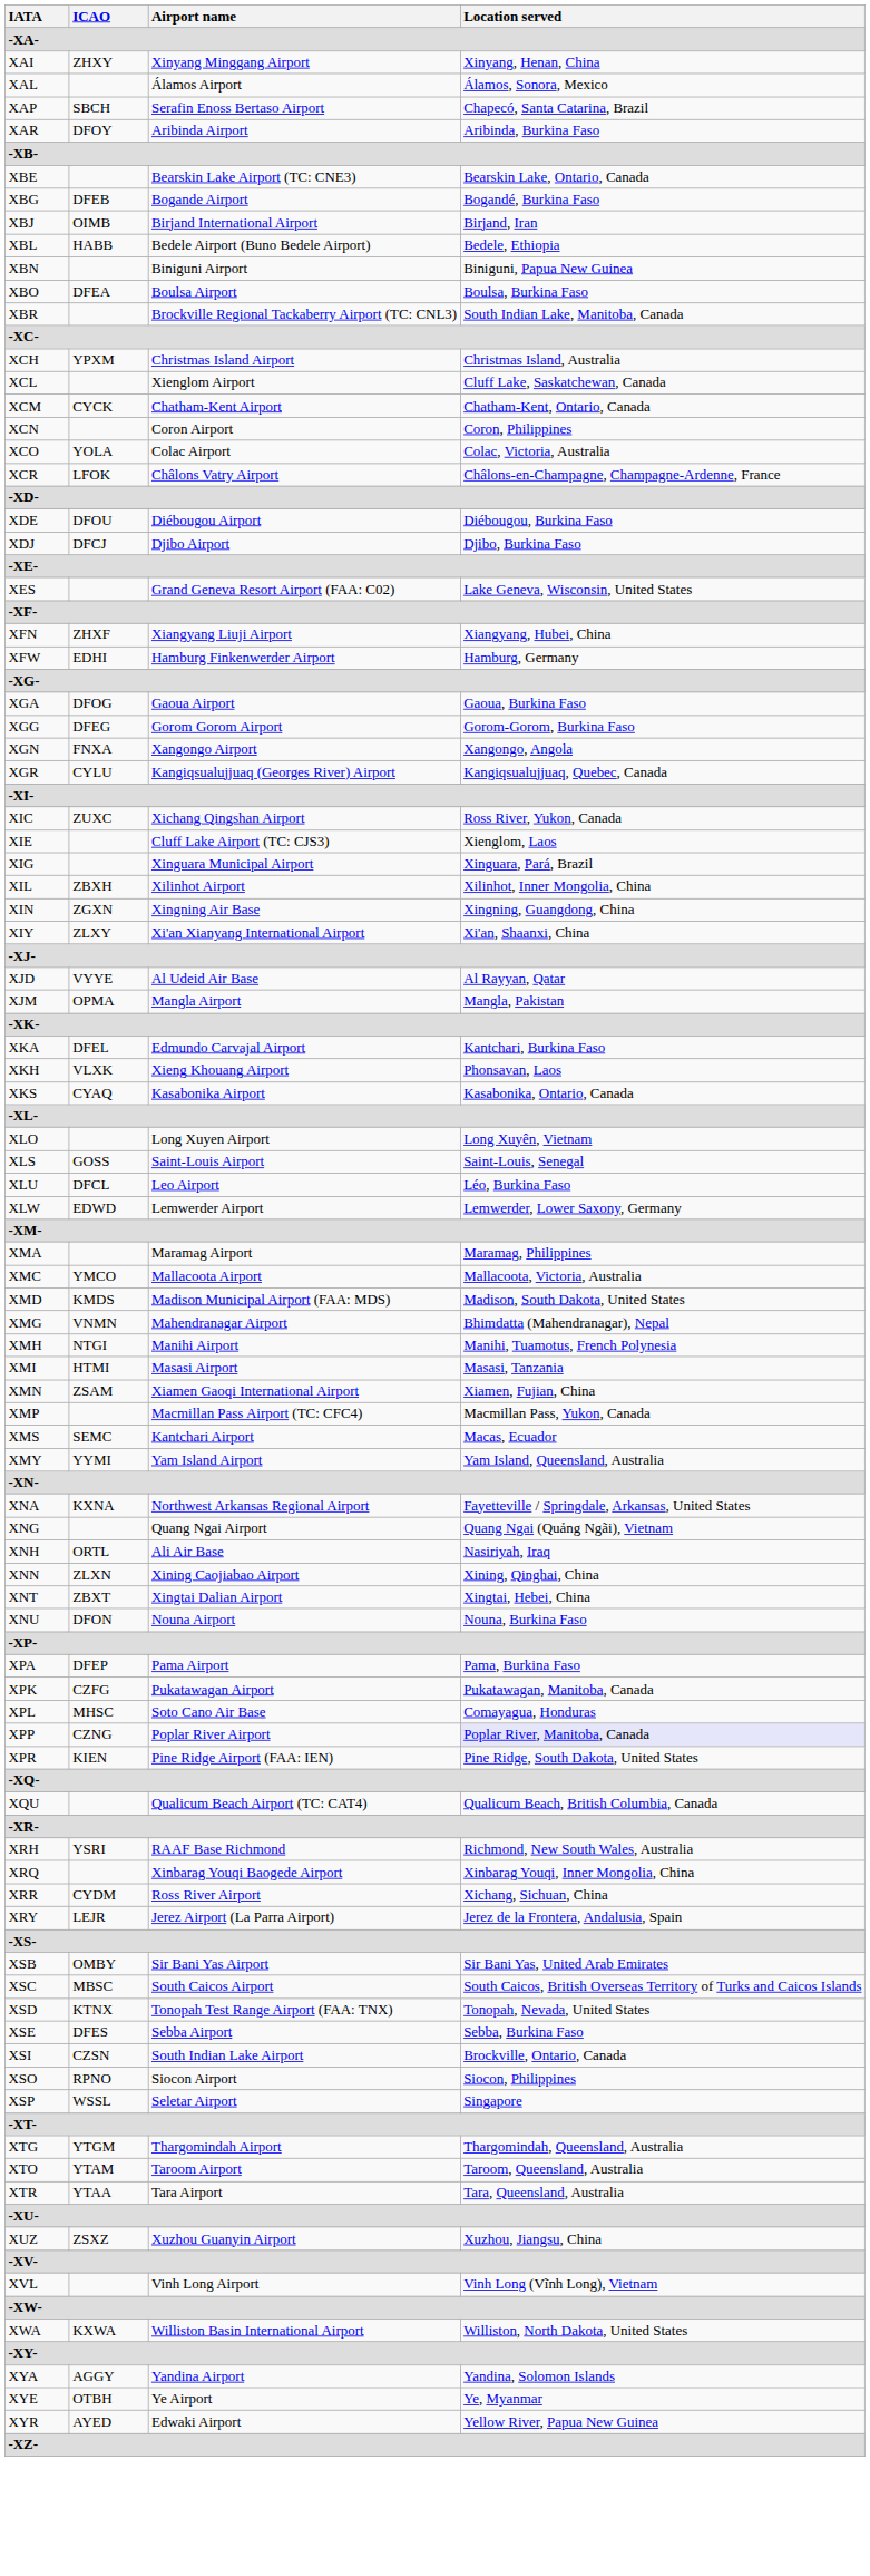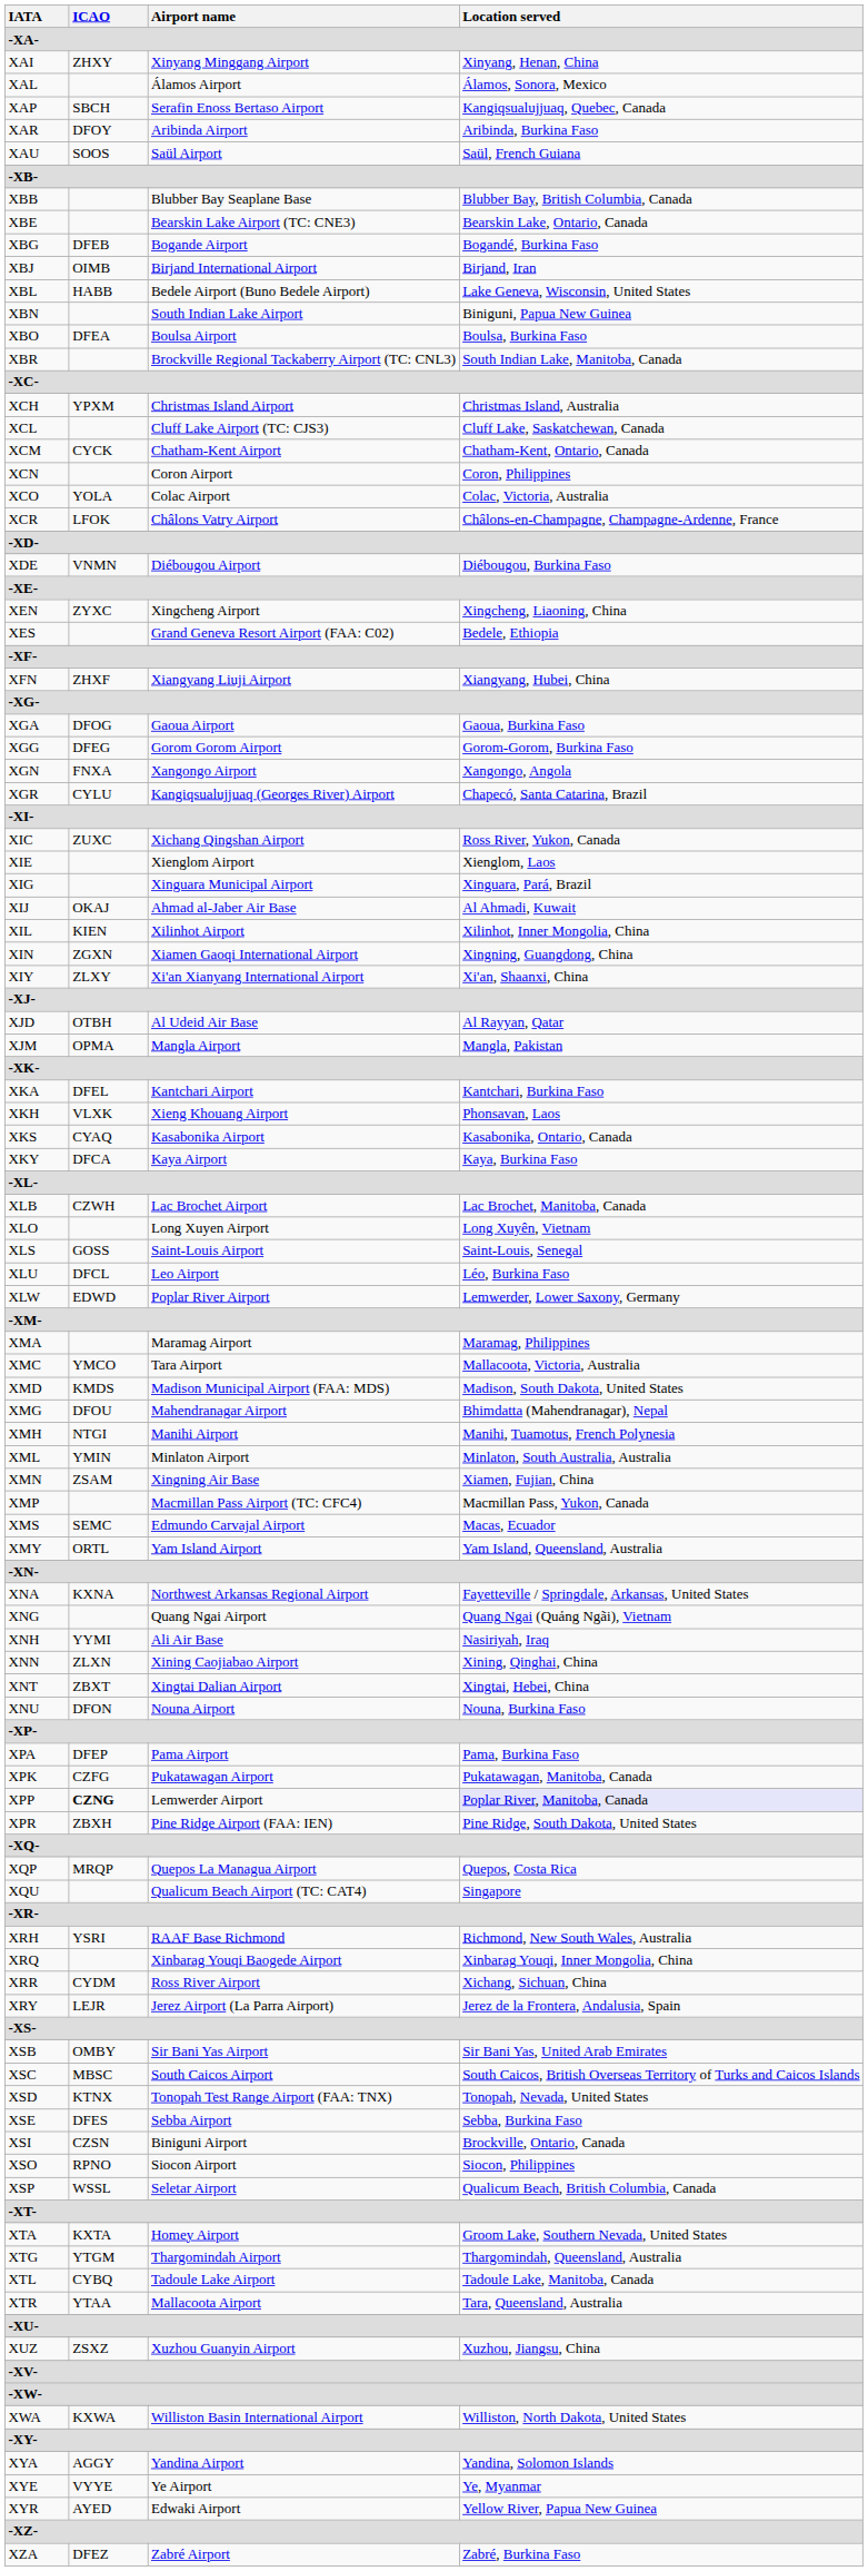XAP | Location served: Chapecó, Santa Catarina, Brazil -> Kangiqsualujjuaq, Quebec, Canada
+ row: XAU | SOOS | Saül Airport | Saül, French Guiana
+ row: XBB | Blubber Bay Seaplane Base | Blubber Bay, British Columbia, Canada
XBL | Location served: Bedele, Ethiopia -> Lake Geneva, Wisconsin, United States
XBN | Airport name: Biniguni Airport -> South Indian Lake Airport
XCL | Airport name: Xienglom Airport -> Cluff Lake Airport (TC: CJS3)
XDE | ICAO: DFOU -> VNMN
- row: XDJ | DFCJ | Djibo Airport | Djibo, Burkina Faso
+ row: XEN | ZYXC | Xingcheng Airport | Xingcheng, Liaoning, China
XES | Location served: Lake Geneva, Wisconsin, United States -> Bedele, Ethiopia
- row: XFW | EDHI | Hamburg Finkenwerder Airport | Hamburg, Germany
XGR | Location served: Kangiqsualujjuaq, Quebec, Canada -> Chapecó, Santa Catarina, Brazil
XIE | Airport name: Cluff Lake Airport (TC: CJS3) -> Xienglom Airport
+ row: XIJ | OKAJ | Ahmad al-Jaber Air Base | Al Ahmadi, Kuwait
XIL | ICAO: ZBXH -> KIEN
XIN | Airport name: Xingning Air Base -> Xiamen Gaoqi International Airport
XJD | ICAO: VYYE -> OTBH
XKA | Airport name: Edmundo Carvajal Airport -> Kantchari Airport
+ row: XKY | DFCA | Kaya Airport | Kaya, Burkina Faso
+ row: XLB | CZWH | Lac Brochet Airport | Lac Brochet, Manitoba, Canada
XLW | Airport name: Lemwerder Airport -> Poplar River Airport
XMC | Airport name: Mallacoota Airport -> Tara Airport
XMG | ICAO: VNMN -> DFOU
- row: XMI | HTMI | Masasi Airport | Masasi, Tanzania
+ row: XML | YMIN | Minlaton Airport | Minlaton, South Australia, Australia
XMN | Airport name: Xiamen Gaoqi International Airport -> Xingning Air Base
XMS | Airport name: Kantchari Airport -> Edmundo Carvajal Airport
XMY | ICAO: YYMI -> ORTL
XNH | ICAO: ORTL -> YYMI
- row: XPL | MHSC | Soto Cano Air Base | Comayagua, Honduras
XPP | ICAO: normal -> bold
XPP | Airport name: Poplar River Airport -> Lemwerder Airport
XPR | ICAO: KIEN -> ZBXH
+ row: XQP | MRQP | Quepos La Managua Airport | Quepos, Costa Rica
XQU | Location served: Qualicum Beach, British Columbia, Canada -> Singapore
XSI | Airport name: South Indian Lake Airport -> Biniguni Airport
XSP | Location served: Singapore -> Qualicum Beach, British Columbia, Canada
+ row: XTA | KXTA | Homey Airport | Groom Lake, Southern Nevada, United States
+ row: XTL | CYBQ | Tadoule Lake Airport | Tadoule Lake, Manitoba, Canada
- row: XTO | YTAM | Taroom Airport | Taroom, Queensland, Australia
XTR | Airport name: Tara Airport -> Mallacoota Airport
- row: XVL | Vinh Long Airport | Vinh Long (Vĩnh Long), Vietnam
XYE | ICAO: OTBH -> VYYE
+ row: XZA | DFEZ | Zabré Airport | Zabré, Burkina Faso
